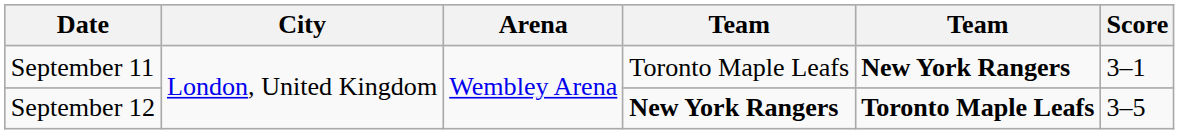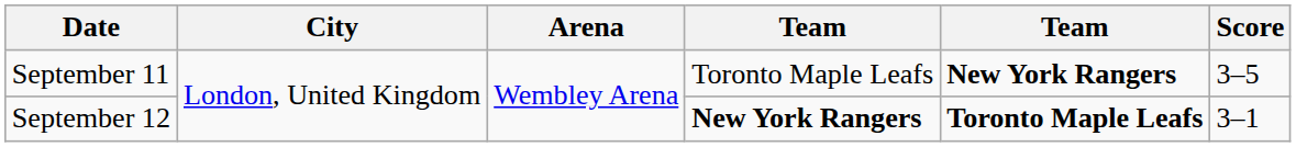September 11 | Score: 3–1 -> 3–5
September 12 | Score: 3–5 -> 3–1
